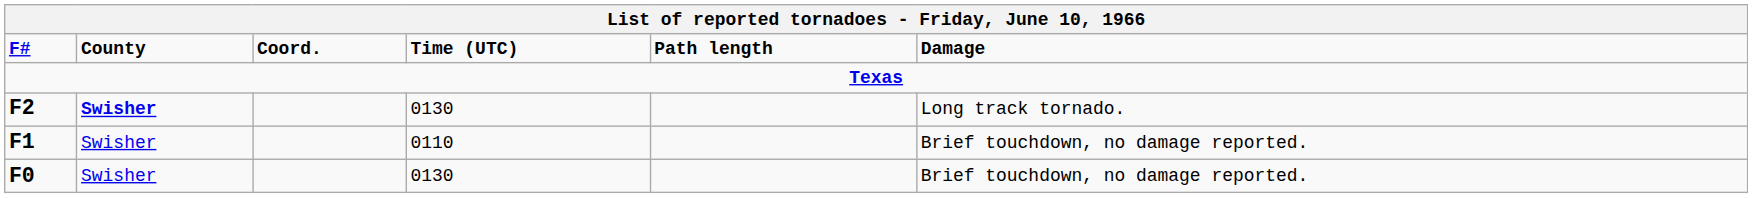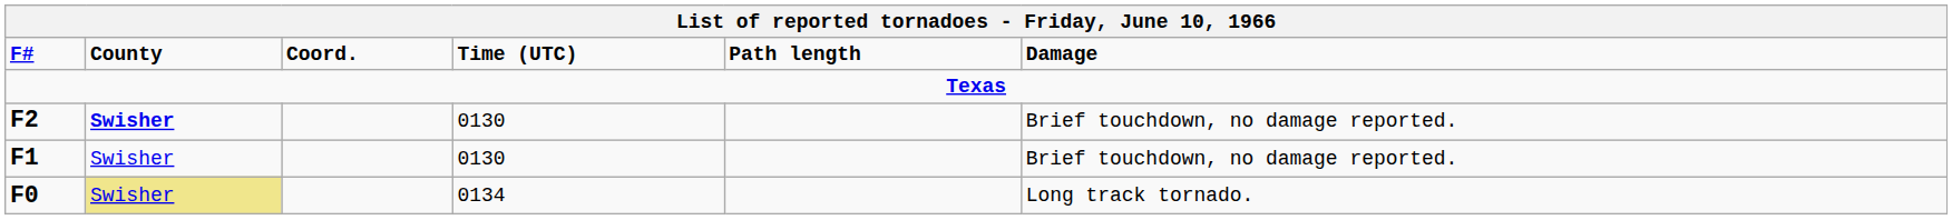F2 | Damage: Long track tornado. -> Brief touchdown, no damage reported.
F1 | Time (UTC): 0110 -> 0130
F0 | County: no background -> khaki background
F0 | Time (UTC): 0130 -> 0134
F0 | Damage: Brief touchdown, no damage reported. -> Long track tornado.
